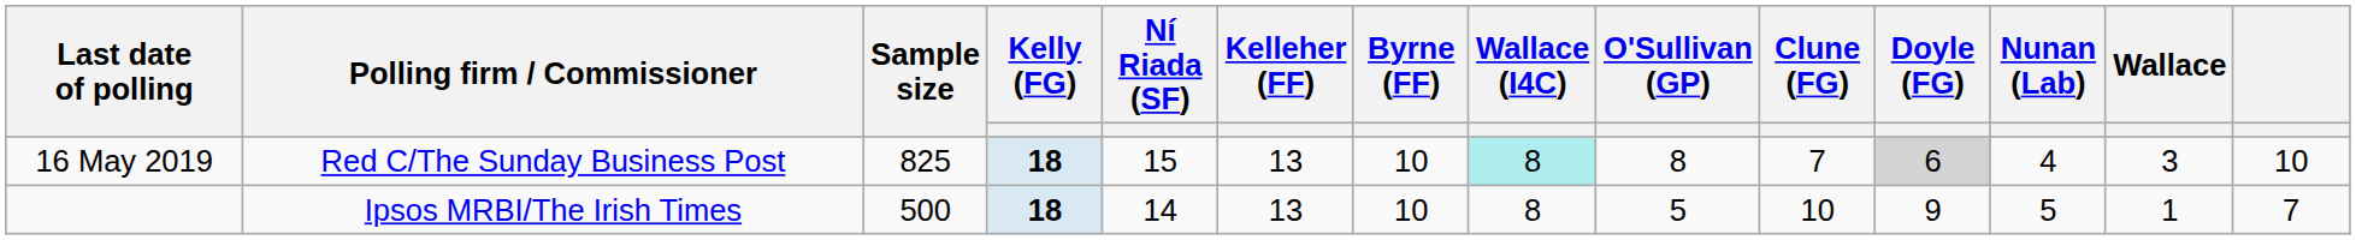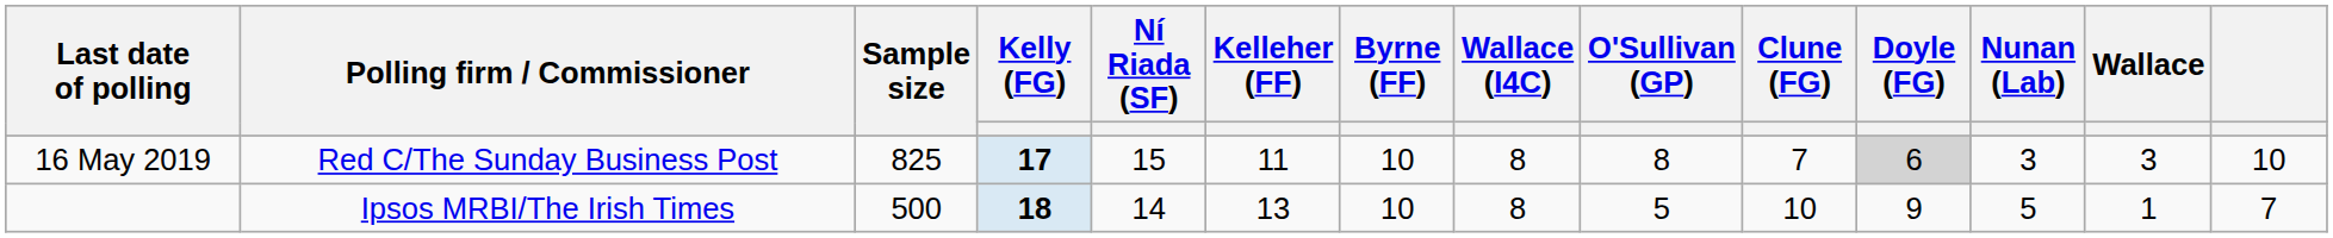16 May 2019 | Kelly (FG): 18 -> 17
16 May 2019 | Kelleher (FF): 13 -> 11
16 May 2019 | Wallace (I4C): paleturquoise background -> no background
16 May 2019 | Nunan (Lab): 4 -> 3
